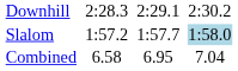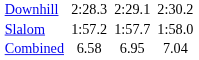Slalom | column 4: lightblue background -> no background
